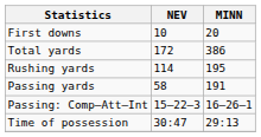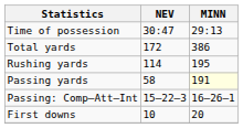rows swapped: First downs <-> Time of possession
Passing yards | MINN: no background -> lightyellow background
